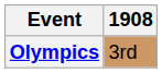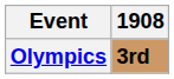Olympics | 1908: normal -> bold
